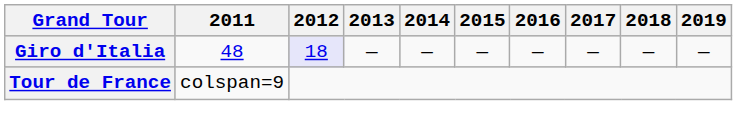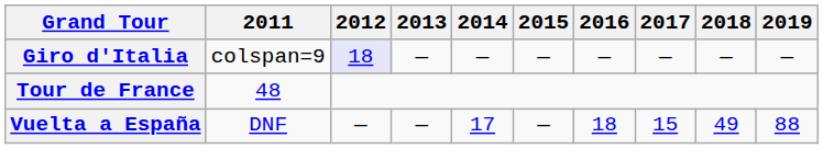Giro d'Italia | 2011: 48 -> colspan=9
Tour de France | 2011: colspan=9 -> 48
+ row: Vuelta a España | DNF | — | — | 17 | — | 18 | 15 | 49 | 88
